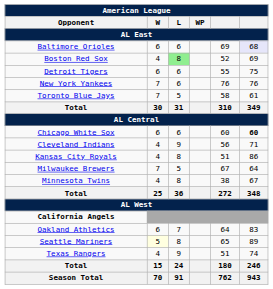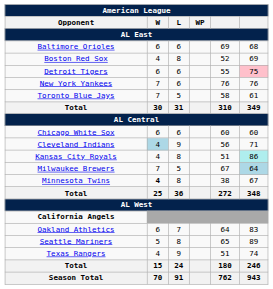Baltimore Orioles | column 6: lavender background -> no background
Boston Red Sox | L: lightgreen background -> no background
Detroit Tigers | column 6: no background -> pink background
Chicago White Sox | column 6: bold -> normal
Cleveland Indians | W: no background -> lightblue background
Kansas City Royals | column 6: no background -> paleturquoise background
Milwaukee Brewers | column 6: no background -> lightblue background
Minnesota Twins | W: normal -> bold
Seattle Mariners | W: lightyellow background -> no background
